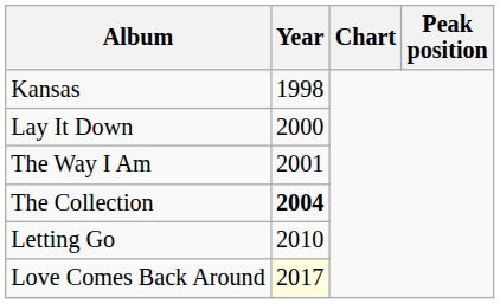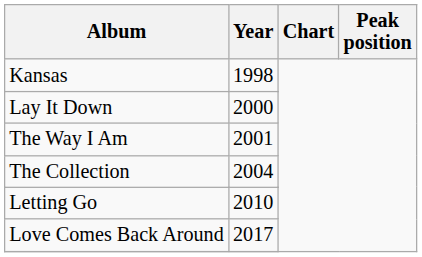The Collection | Year: bold -> normal
Love Comes Back Around | Year: lightyellow background -> no background
